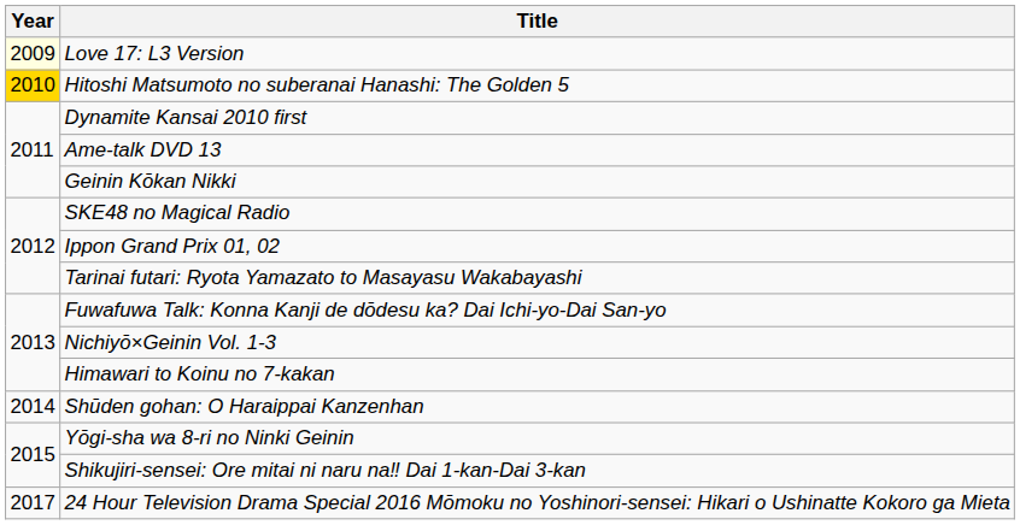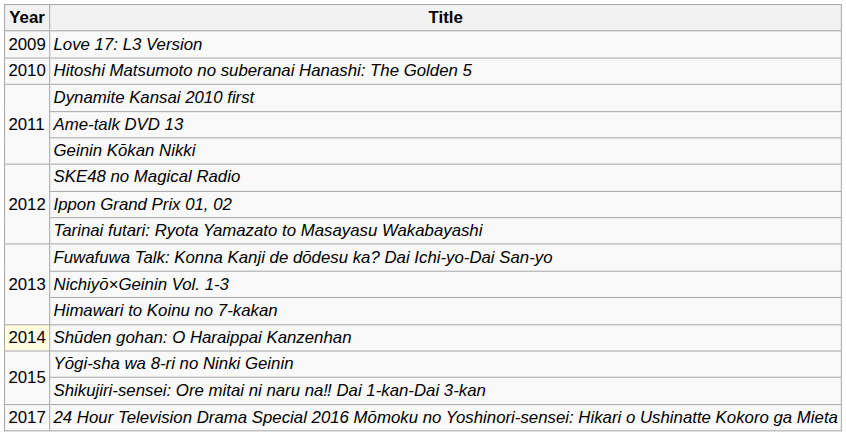Love 17: L3 Version | Year: lightyellow background -> no background
Hitoshi Matsumoto no suberanai Hanashi: The Golden 5 | Year: gold background -> no background
Shūden gohan: O Haraippai Kanzenhan | Year: no background -> lightyellow background
